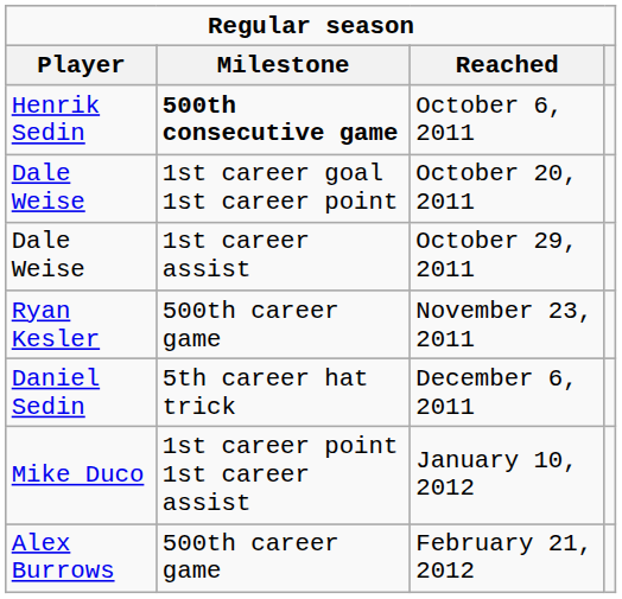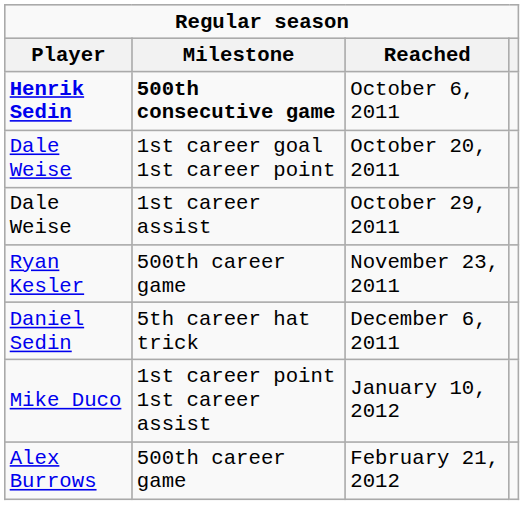October 6, 2011 | Player: normal -> bold
